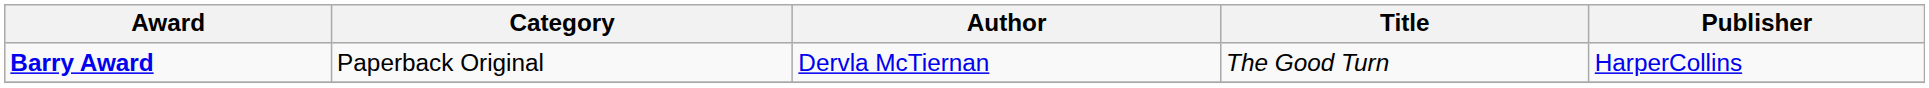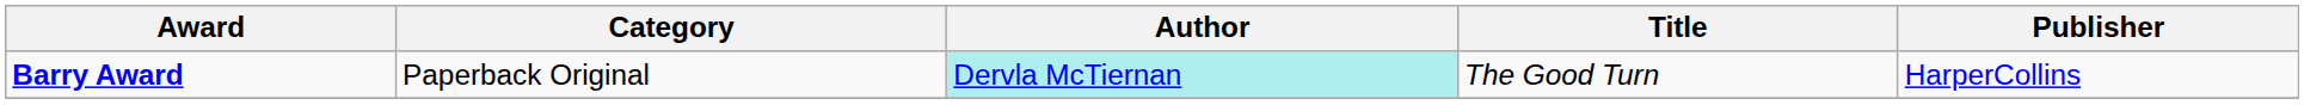Barry Award | Author: no background -> paleturquoise background
